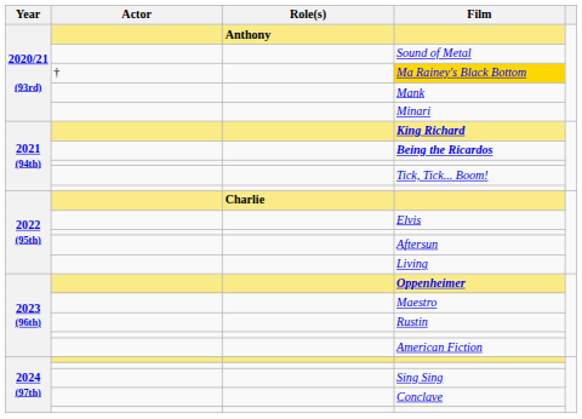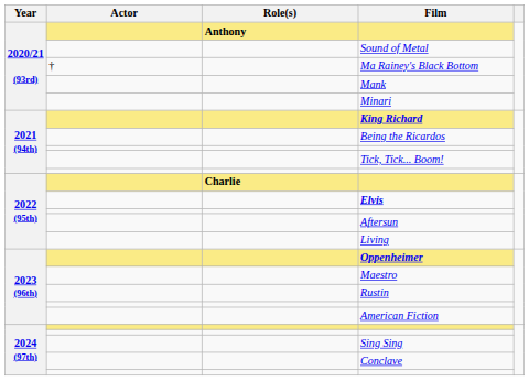Ma Rainey's Black Bottom | Film: gold background -> no background
Being the Ricardos | Film: bold -> normal
Elvis | Film: normal -> bold
